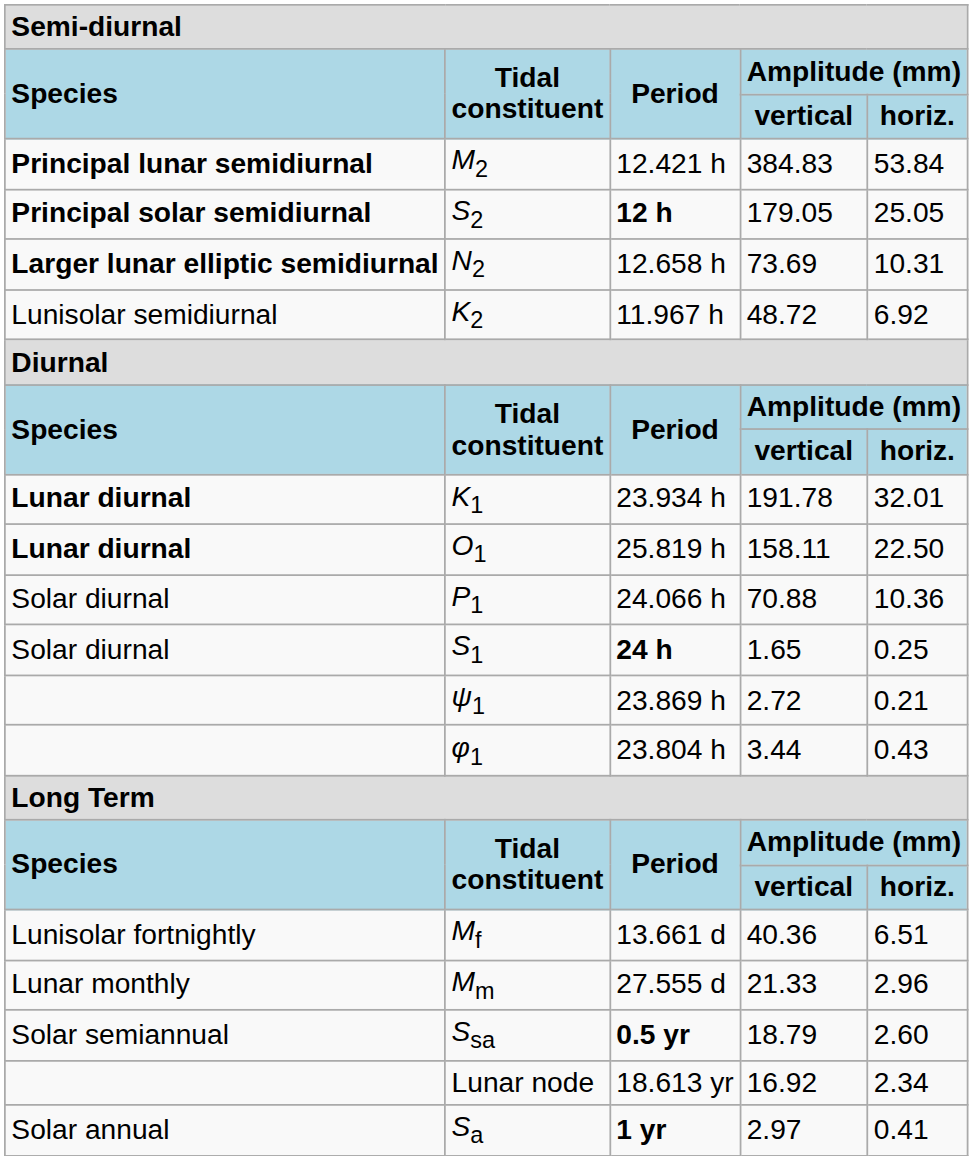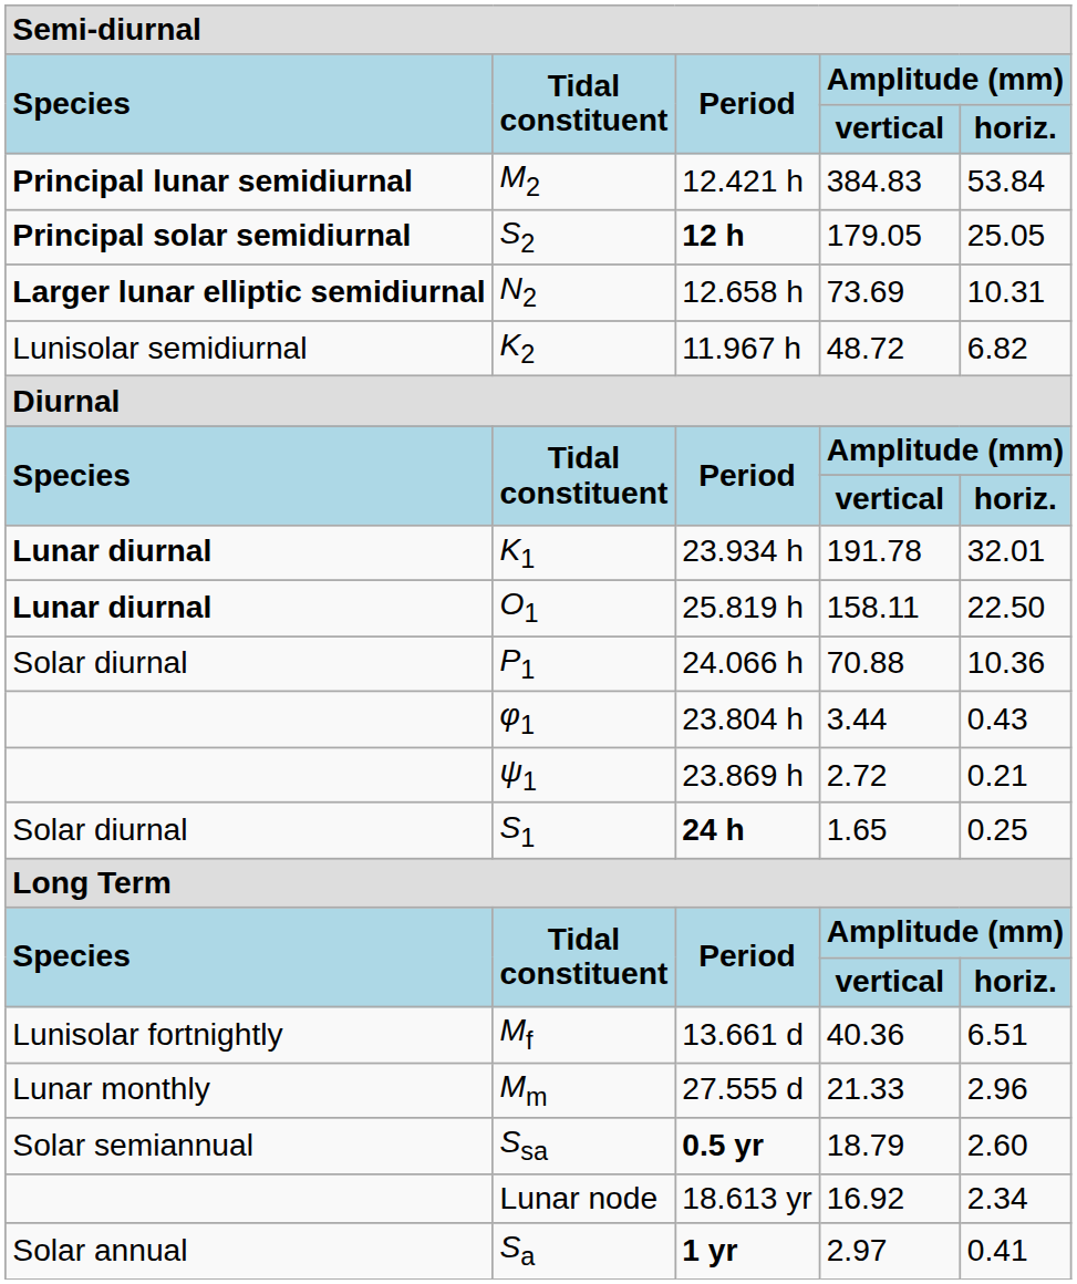48.72 | column 5: 6.92 -> 6.82
rows swapped: 3.44 <-> 1.65
